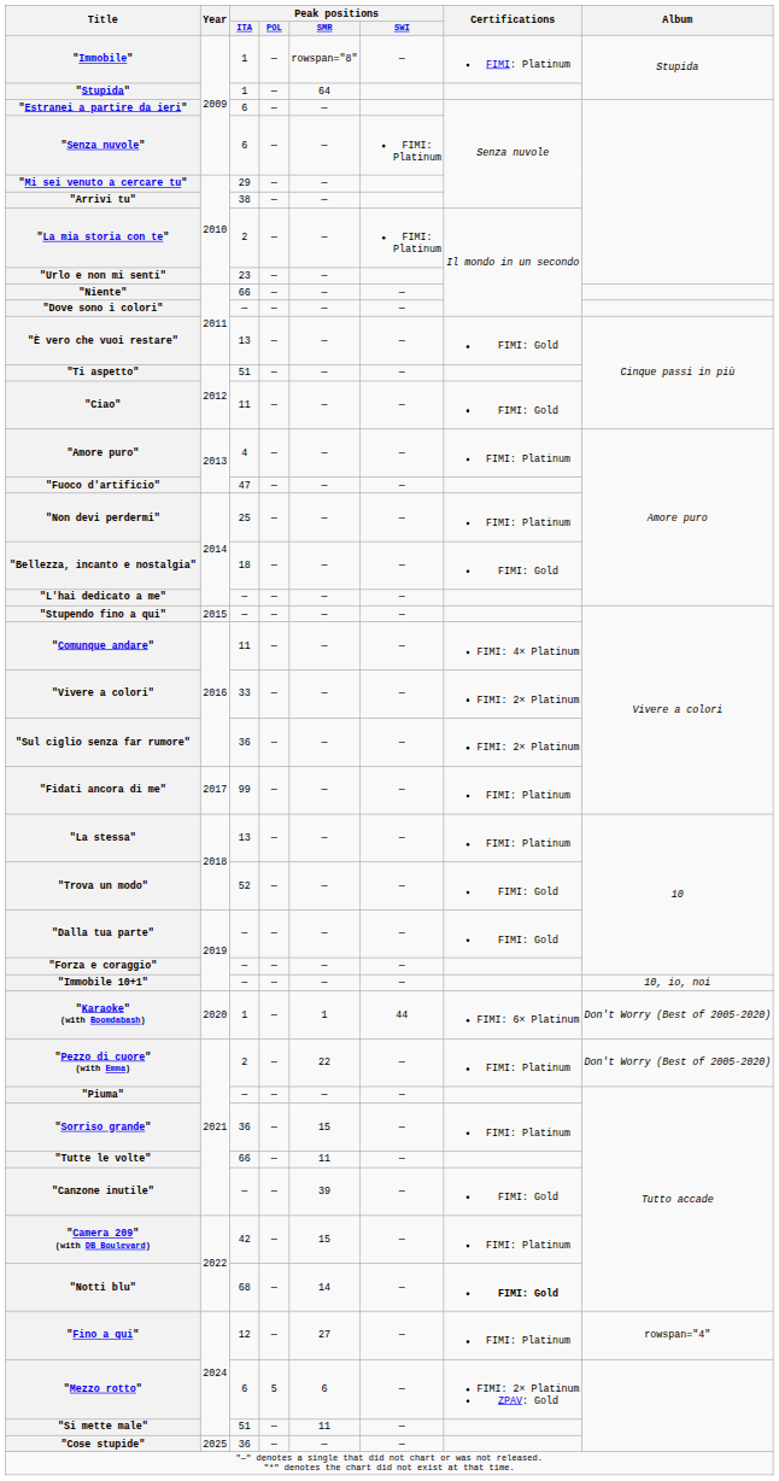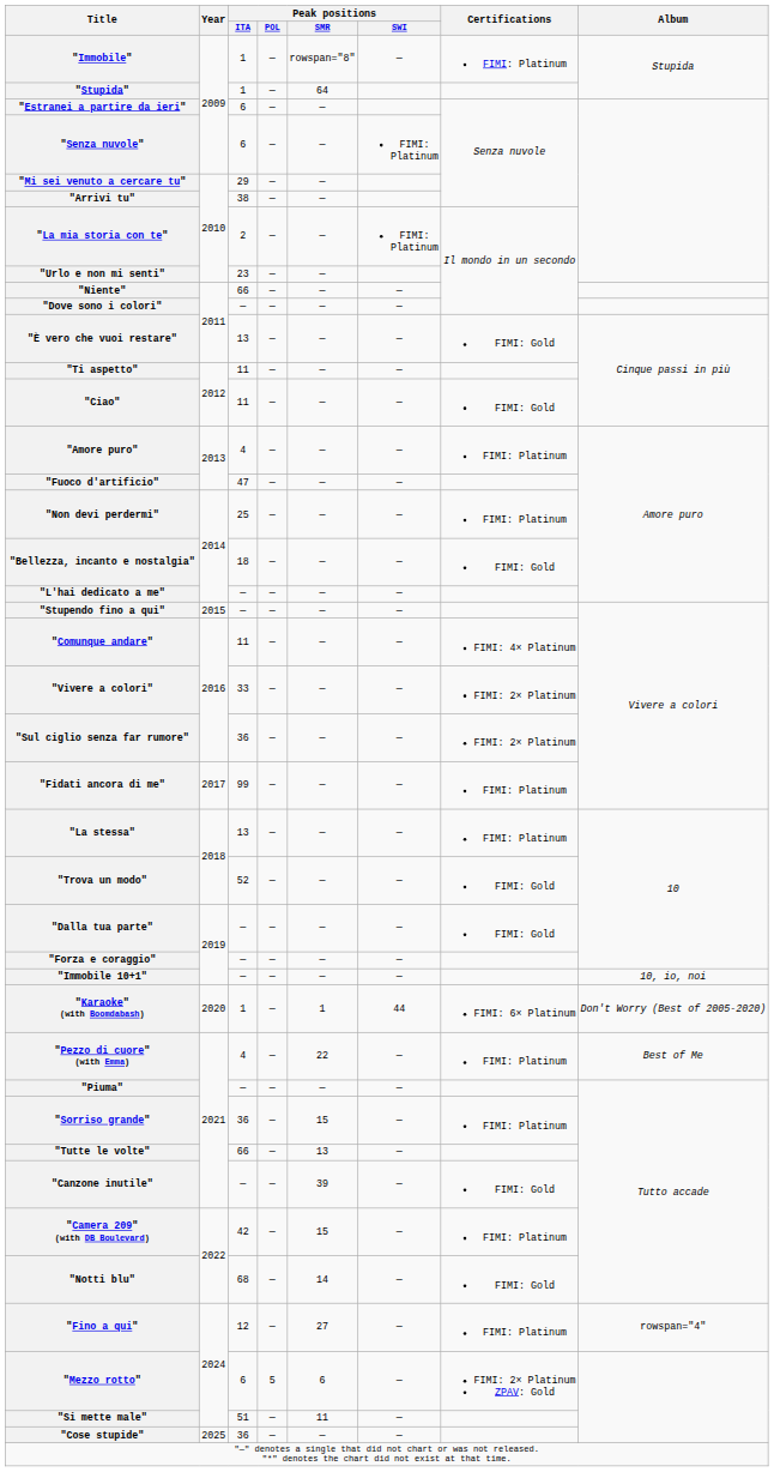"Ti aspetto" | Peak positions / ITA: 51 -> 11
"Pezzo di cuore" (with Emma) | Peak positions / ITA: 2 -> 4
"Pezzo di cuore" (with Emma) | Album: Don't Worry (Best of 2005-2020) -> Best of Me
"Tutte le volte" | Peak positions / SMR: 11 -> 13
"Notti blu" | Certifications: bold -> normal
